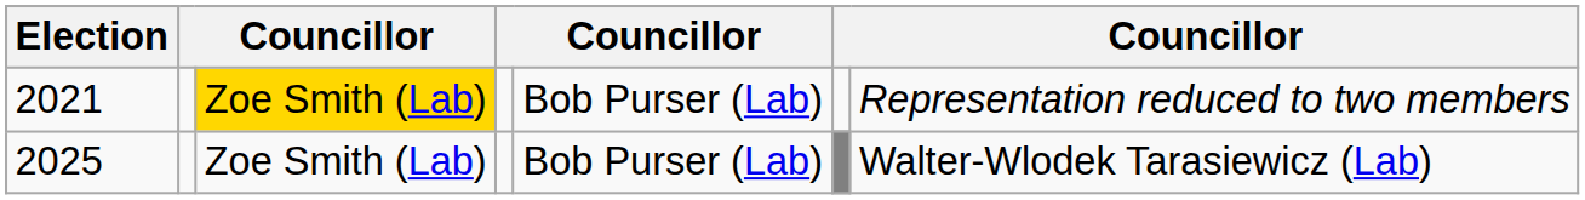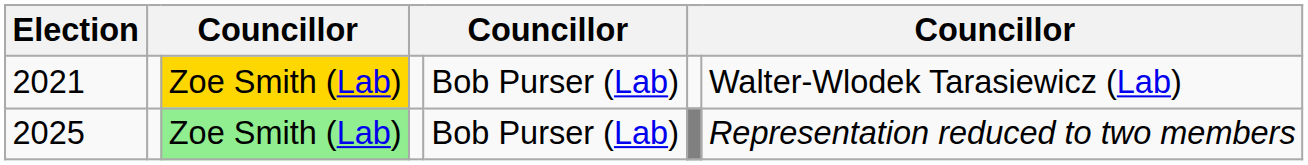2021 | column 7: Representation reduced to two members -> Walter-Wlodek Tarasiewicz (Lab)
2025 | column 3: no background -> lightgreen background
2025 | column 7: Walter-Wlodek Tarasiewicz (Lab) -> Representation reduced to two members
